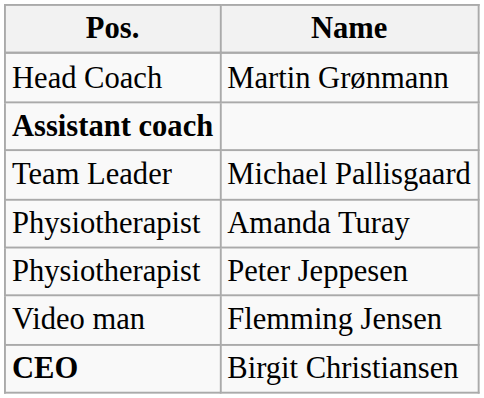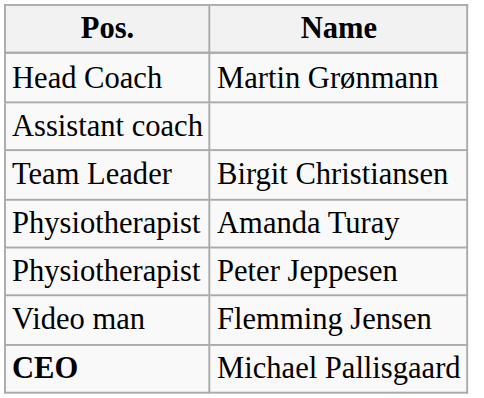row 3 | Pos.: bold -> normal
row 4 | Name: Michael Pallisgaard -> Birgit Christiansen
row 8 | Name: Birgit Christiansen -> Michael Pallisgaard
